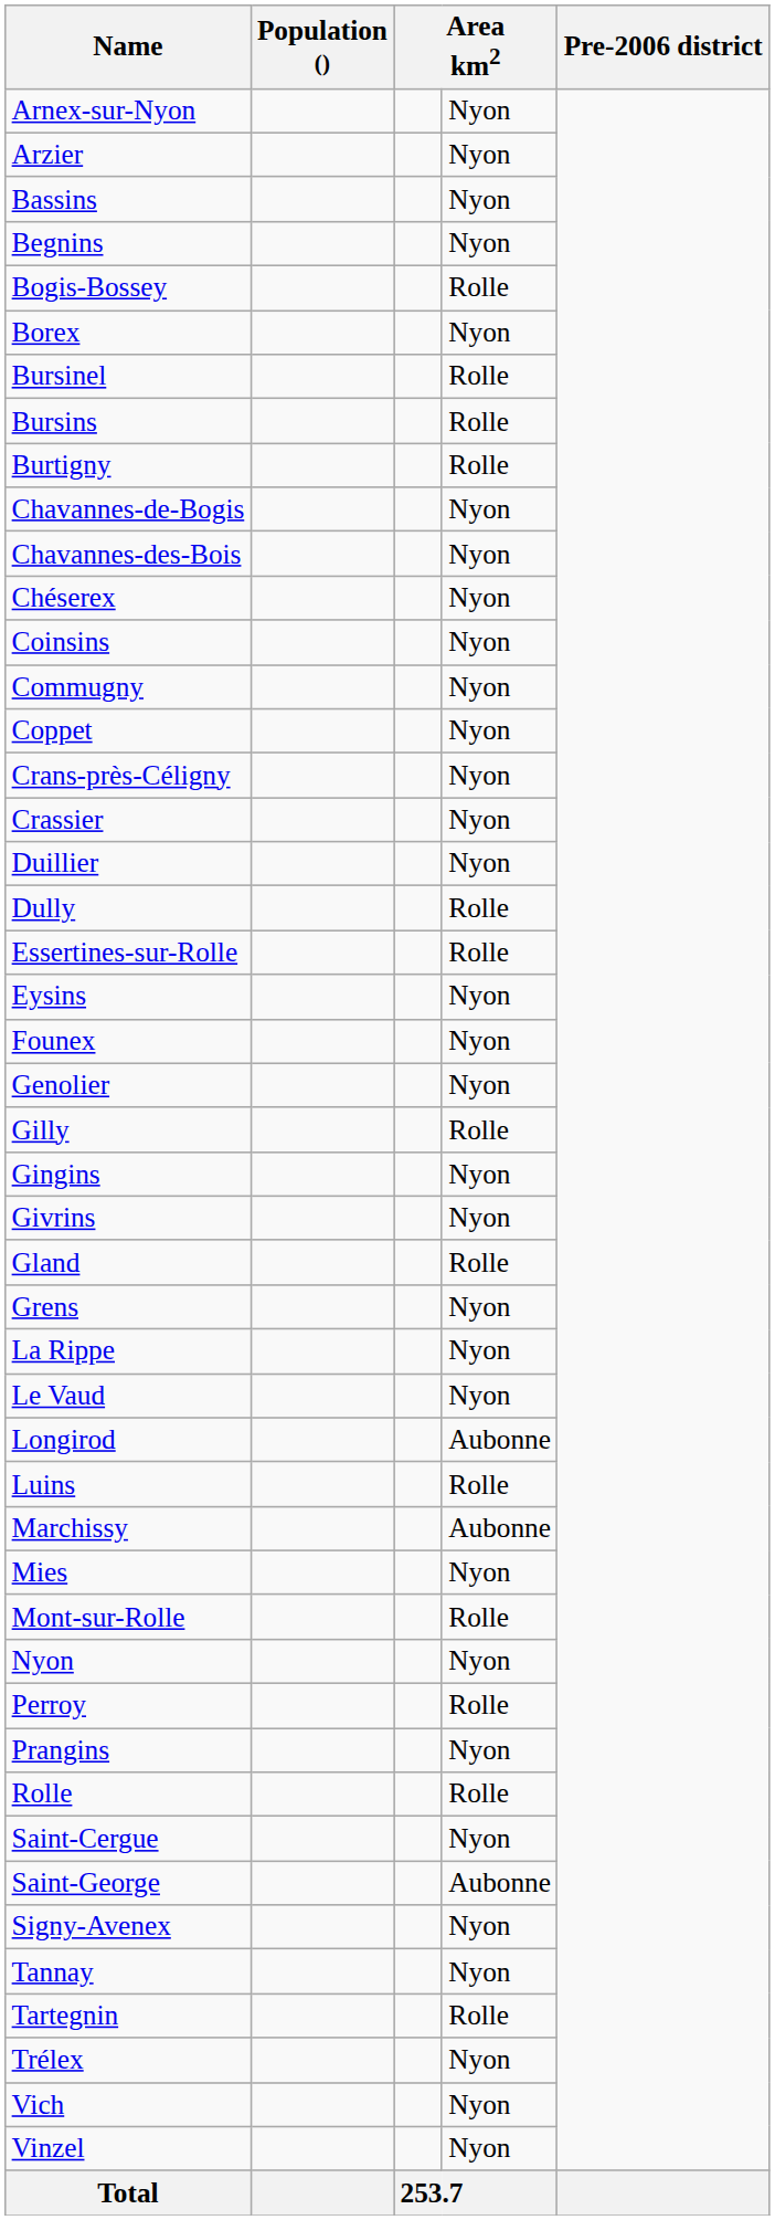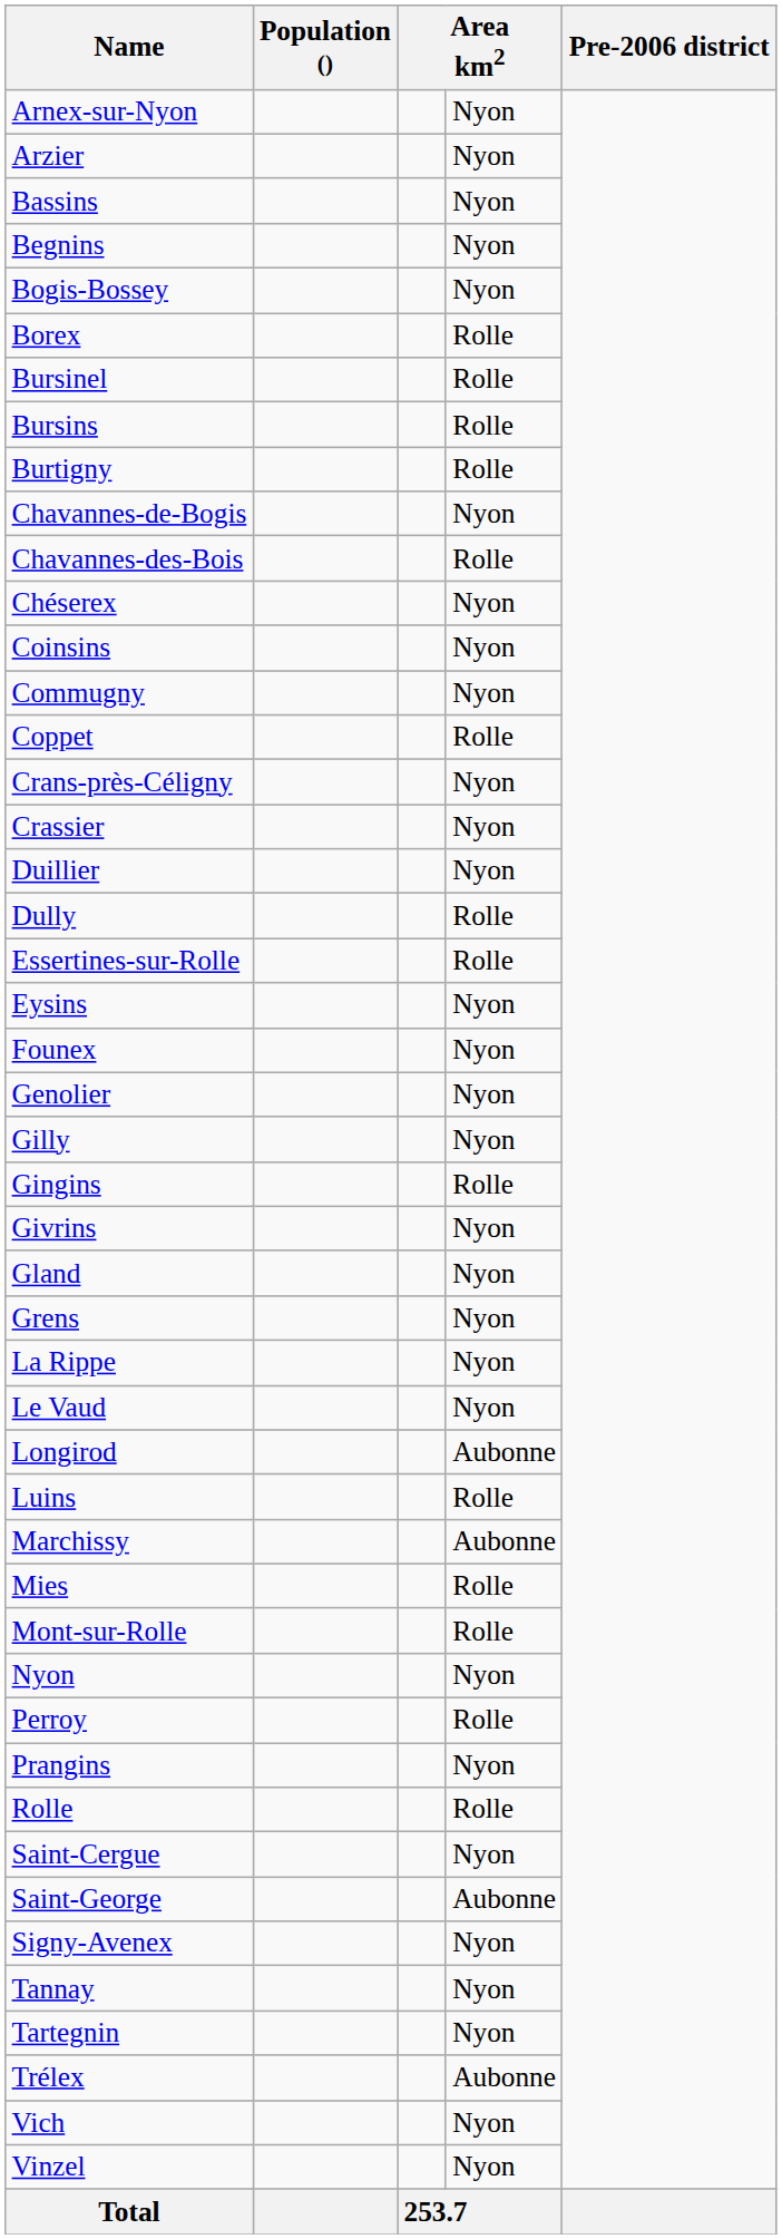Bogis-Bossey | column 4: Rolle -> Nyon
Borex | column 4: Nyon -> Rolle
Chavannes-des-Bois | column 4: Nyon -> Rolle
Coppet | column 4: Nyon -> Rolle
Gilly | column 4: Rolle -> Nyon
Gingins | column 4: Nyon -> Rolle
Gland | column 4: Rolle -> Nyon
Mies | column 4: Nyon -> Rolle
Tartegnin | column 4: Rolle -> Nyon
Trélex | column 4: Nyon -> Aubonne
